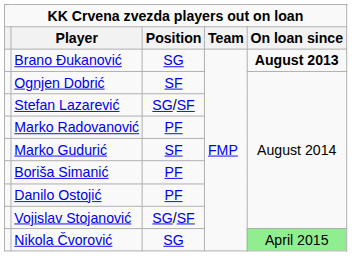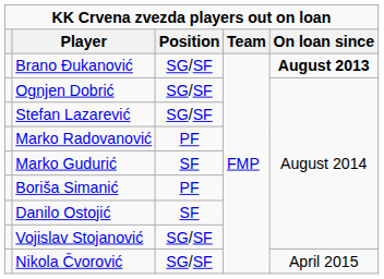Brano Đukanović | Position: SG -> SG/SF
Ognjen Dobrić | Position: SF -> SG/SF
Danilo Ostojić | Position: PF -> SF
Nikola Čvorović | Position: SG -> SG/SF
Nikola Čvorović | On loan since: lightgreen background -> no background
